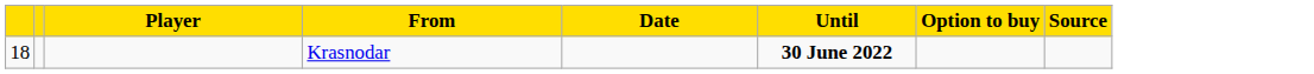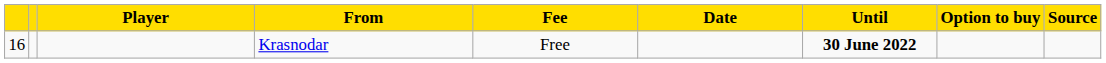+ column: Fee | Free
Krasnodar | column 1: 18 -> 16
